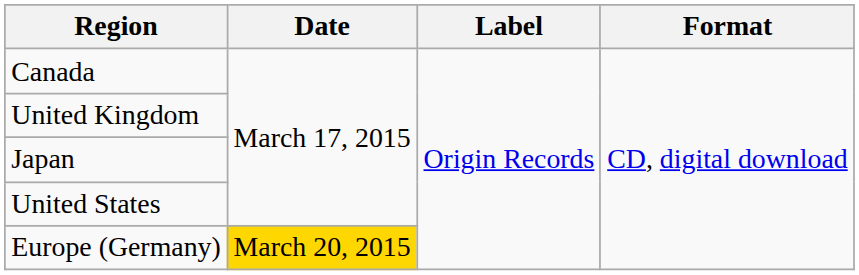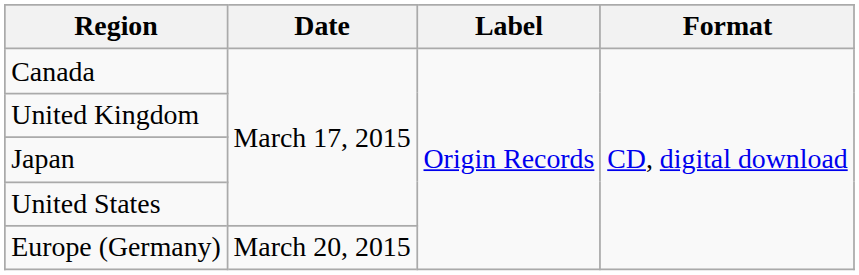Europe (Germany) | Date: gold background -> no background
